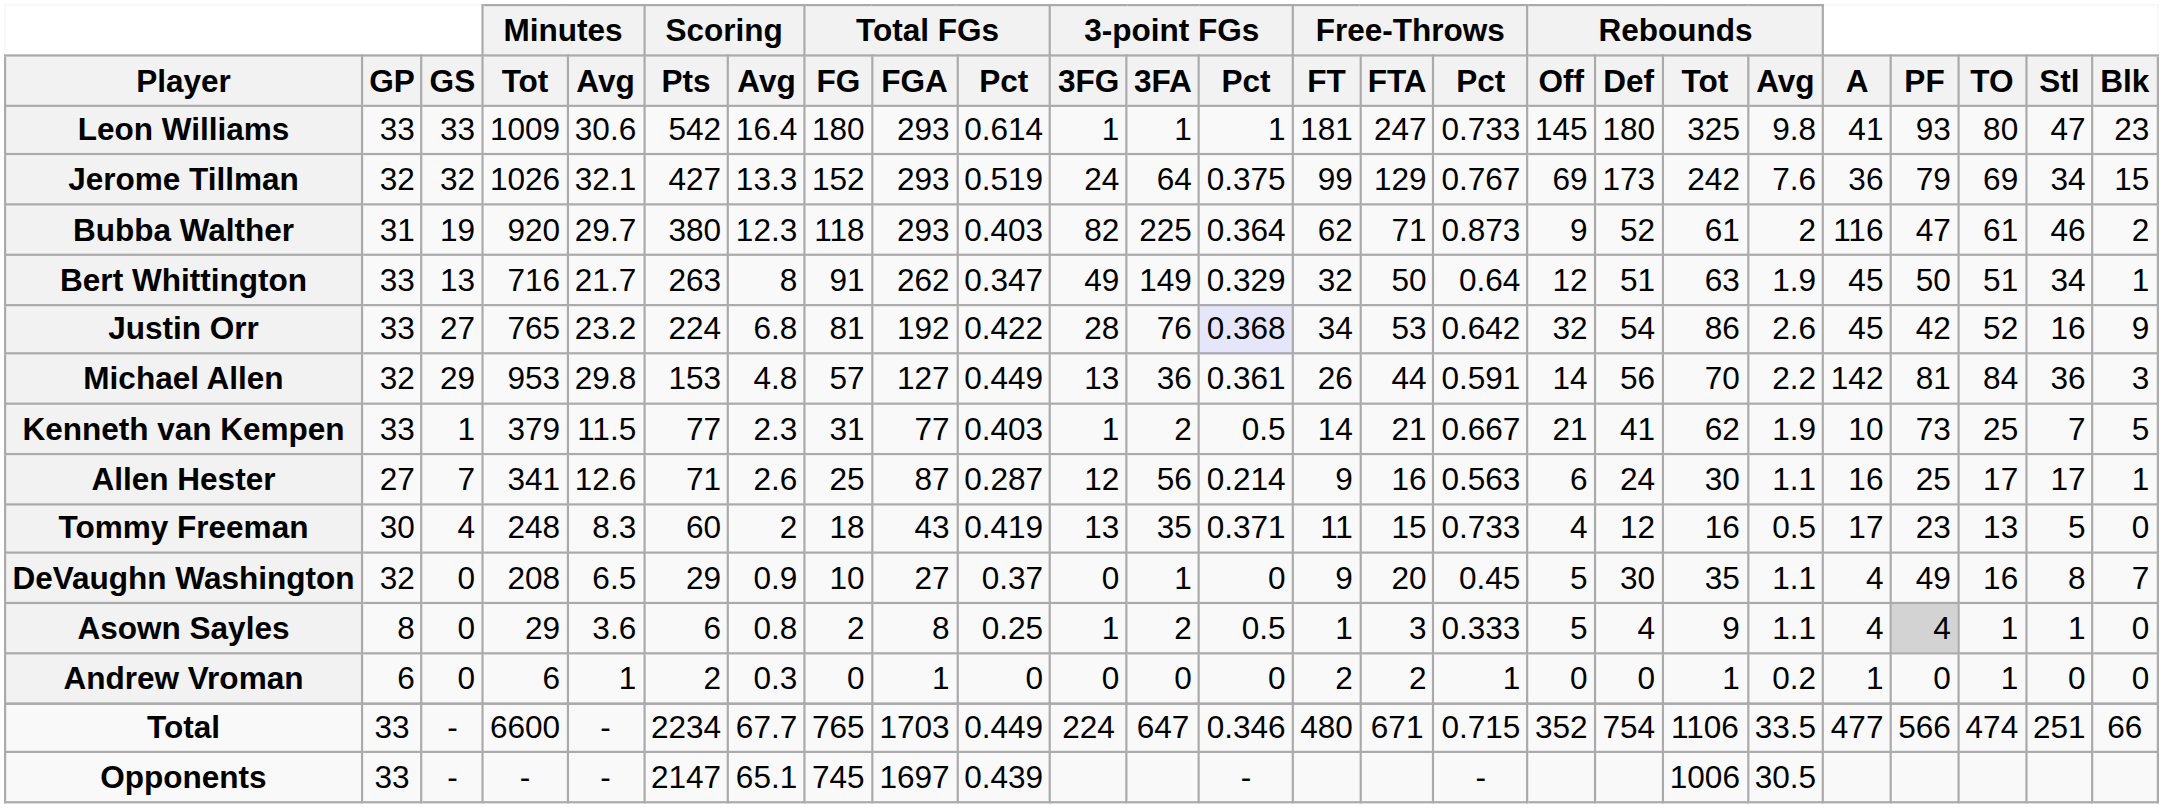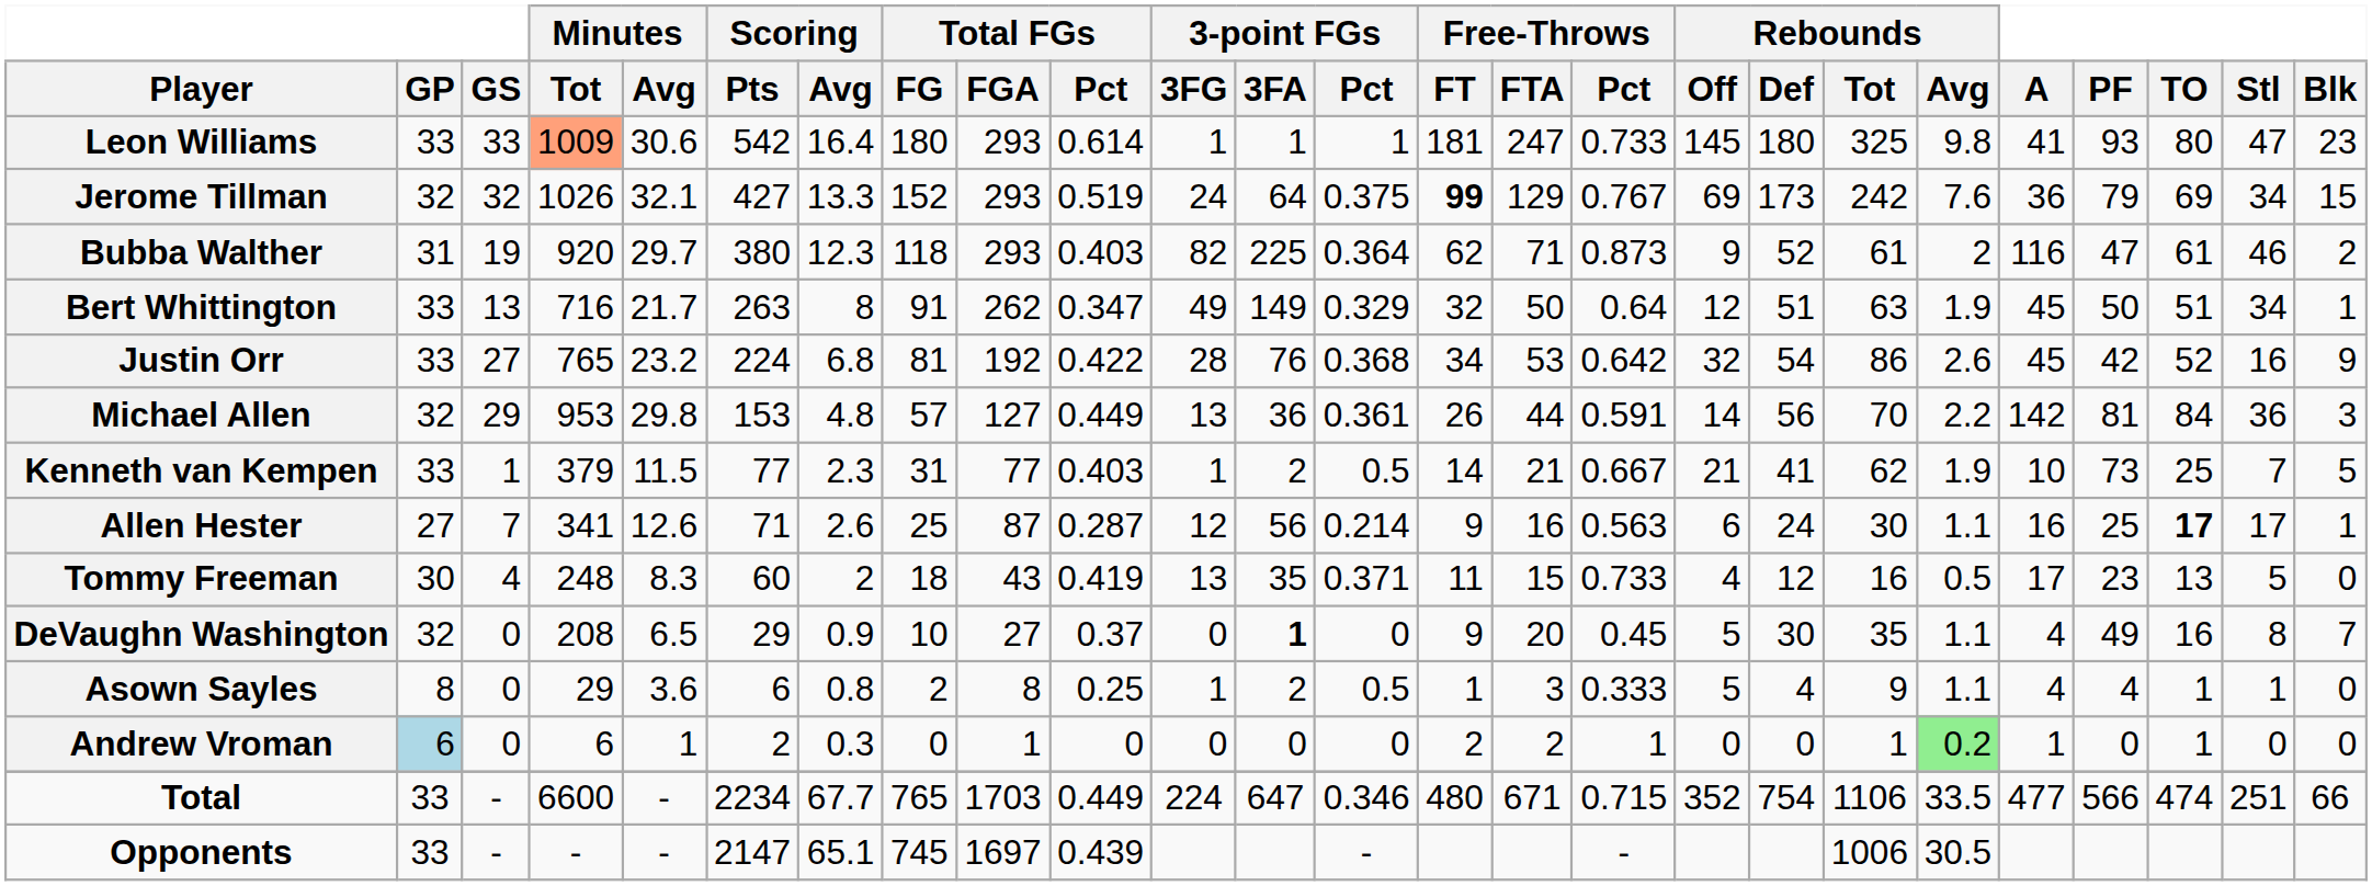Leon Williams | Minutes / Tot: no background -> lightsalmon background
Jerome Tillman | Free-Throws / FT: normal -> bold
Justin Orr | 3-point FGs / Pct: lavender background -> no background
Allen Hester | TO: normal -> bold
DeVaughn Washington | 3-point FGs / 3FA: normal -> bold
Asown Sayles | PF: lightgrey background -> no background
Andrew Vroman | GP: no background -> lightblue background
Andrew Vroman | Rebounds / Avg: no background -> lightgreen background
